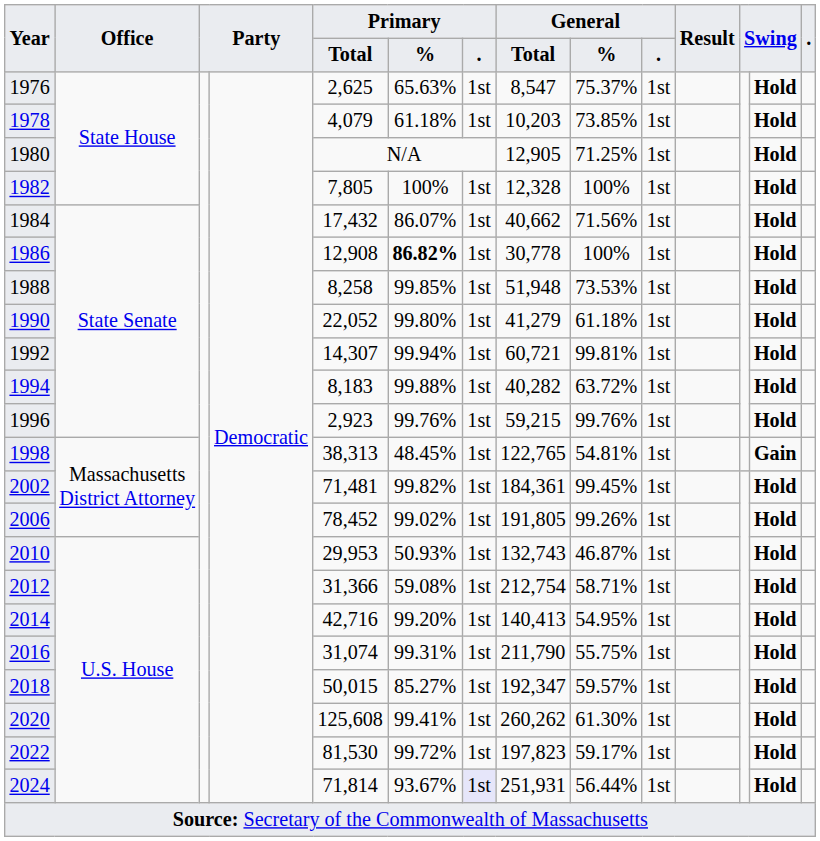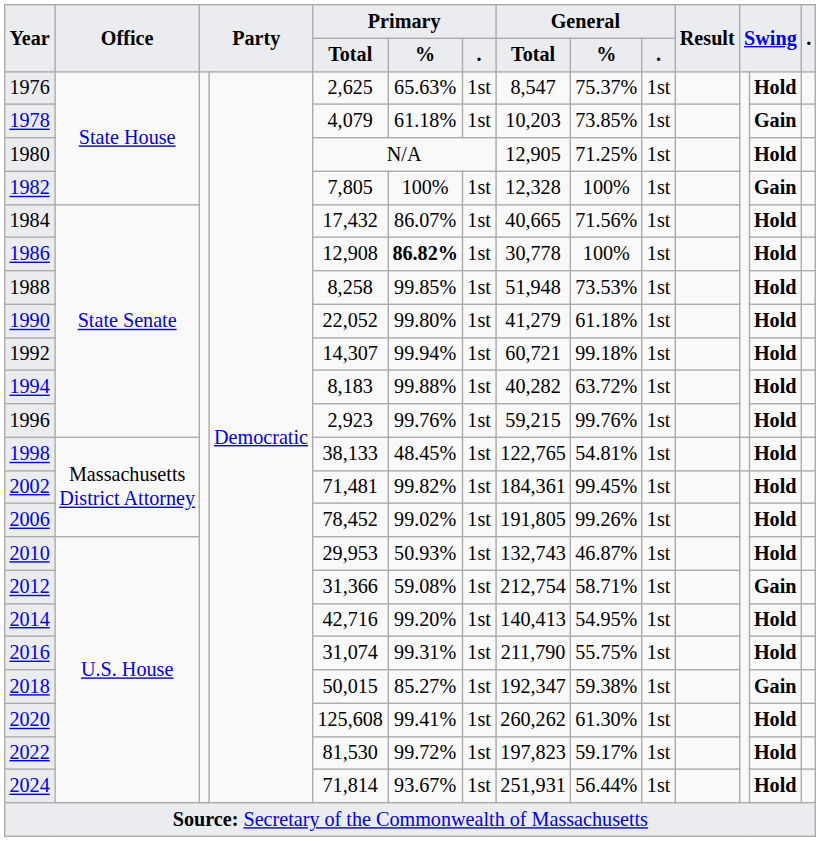1978 | column 13: Hold -> Gain
1982 | column 13: Hold -> Gain
1984 | General / Total: 40,662 -> 40,665
1992 | General / %: 99.81% -> 99.18%
1998 | Primary / Total: 38,313 -> 38,133
1998 | column 13: Gain -> Hold
2012 | column 13: Hold -> Gain
2018 | General / %: 59.57% -> 59.38%
2018 | column 13: Hold -> Gain
2024 | Primary / .: lavender background -> no background
